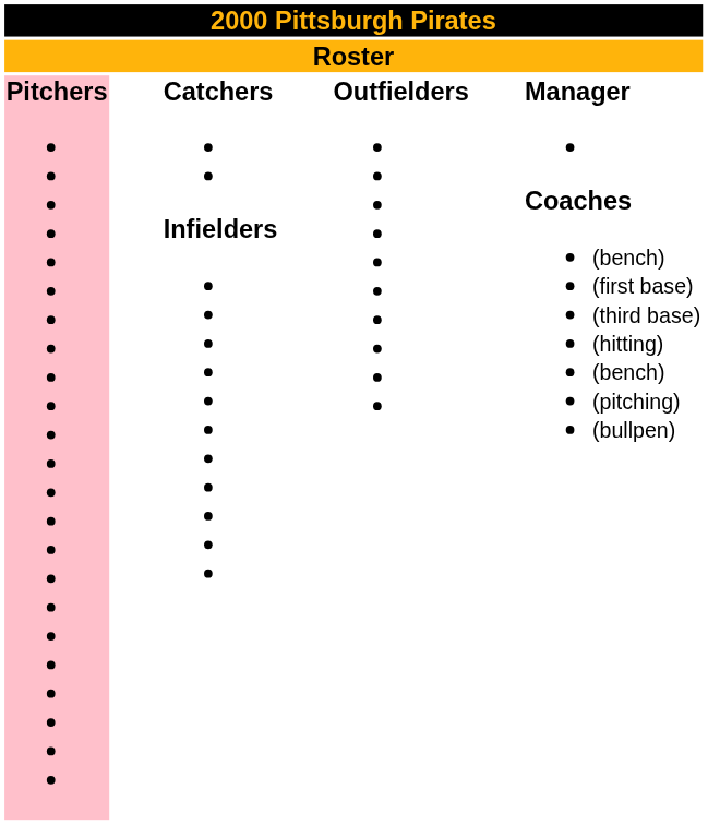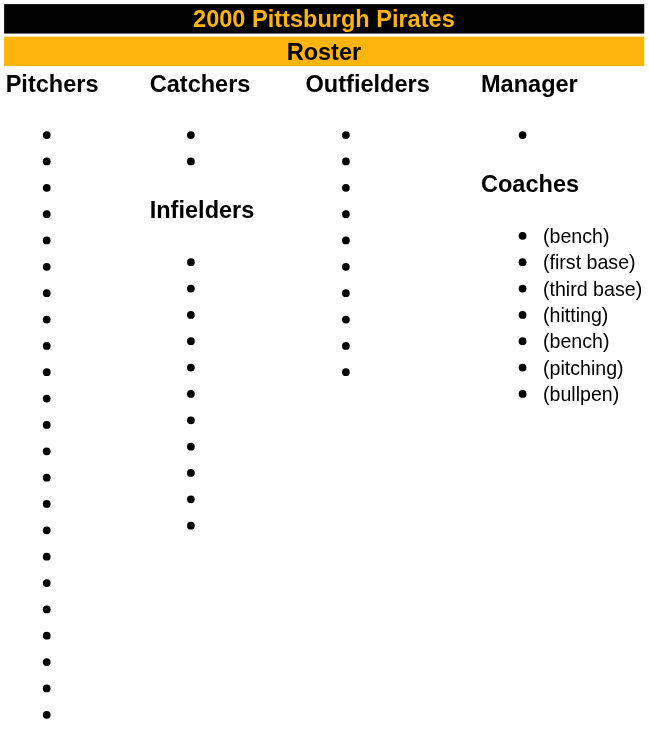Pitchers | column 1: pink background -> no background
